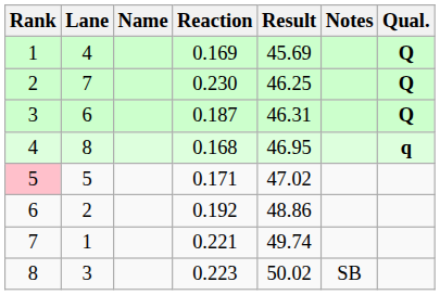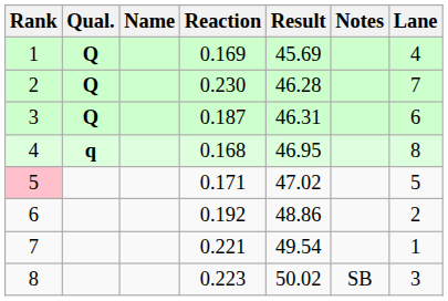columns swapped: Lane <-> Qual.
row 3 | Result: 46.25 -> 46.28
row 8 | Result: 49.74 -> 49.54
